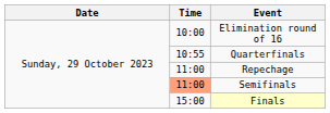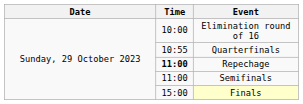Repechage | Time: normal -> bold
Semifinals | Time: lightsalmon background -> no background
